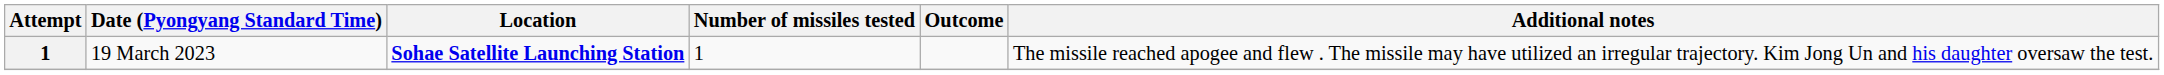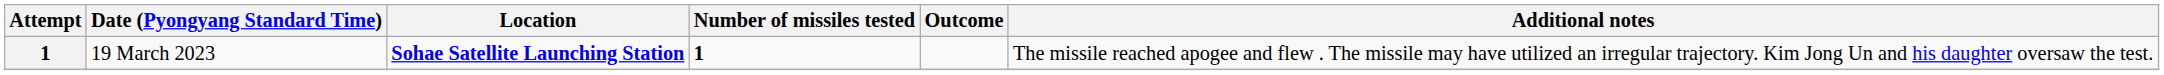19 March 2023 | Number of missiles tested: normal -> bold
